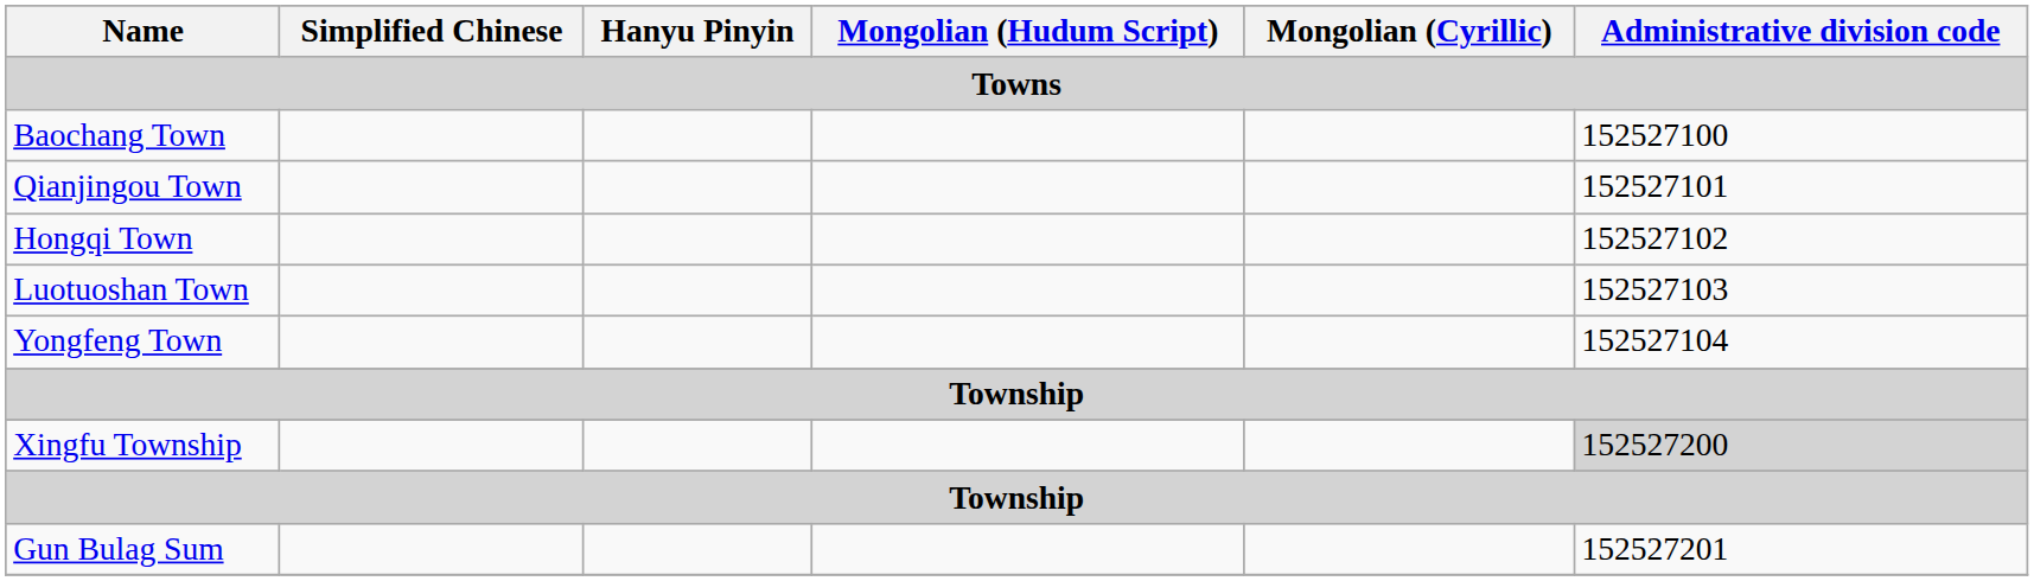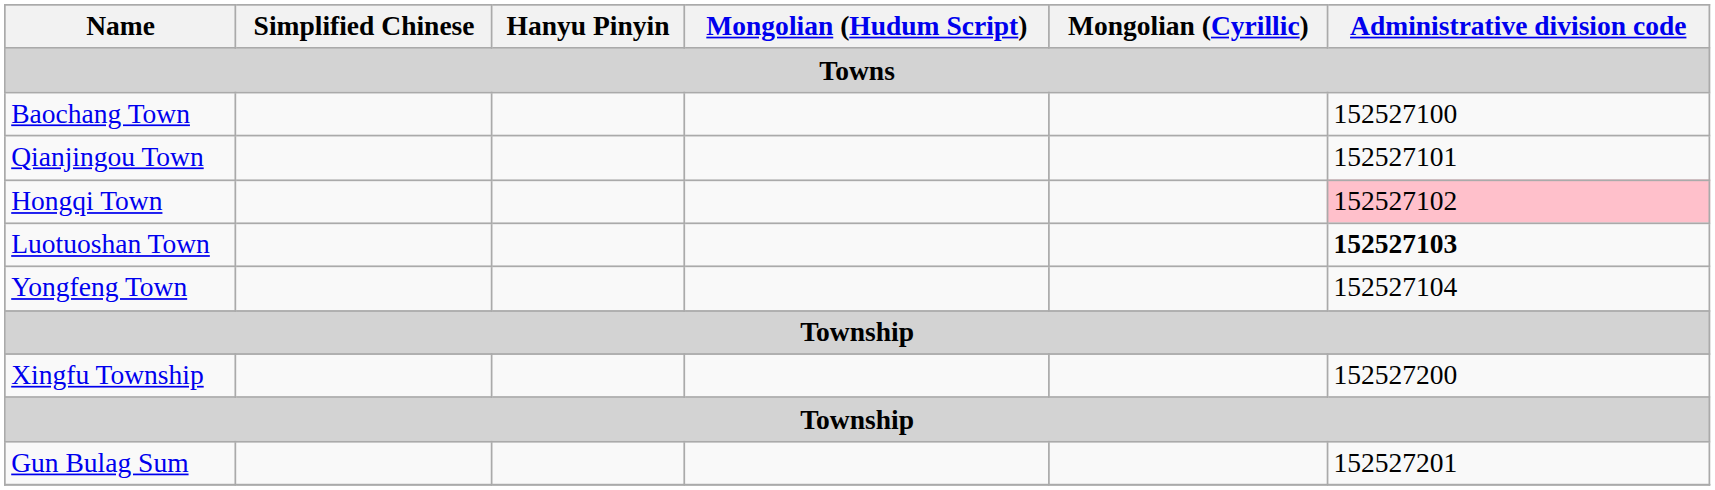Hongqi Town | Administrative division code: no background -> pink background
Luotuoshan Town | Administrative division code: normal -> bold
Xingfu Township | Administrative division code: lightgrey background -> no background
